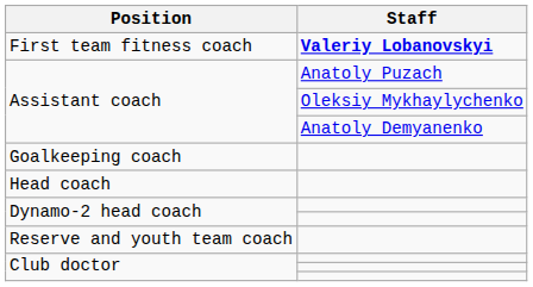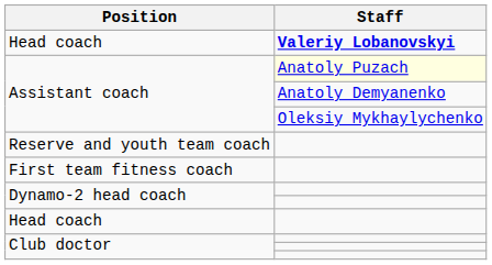row 2 | Position: First team fitness coach -> Head coach
row 3 | Staff: no background -> lightyellow background
row 4 | Staff: Oleksiy Mykhaylychenko -> Anatoly Demyanenko
row 5 | Staff: Anatoly Demyanenko -> Oleksiy Mykhaylychenko
row 6 | Position: Goalkeeping coach -> Reserve and youth team coach
row 7 | Position: Head coach -> First team fitness coach
row 10 | Position: Reserve and youth team coach -> Head coach
